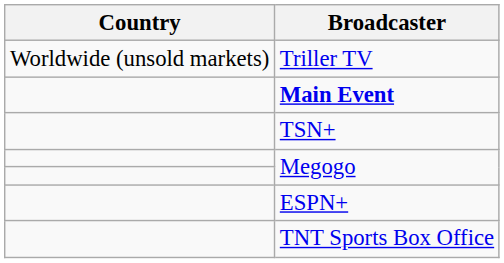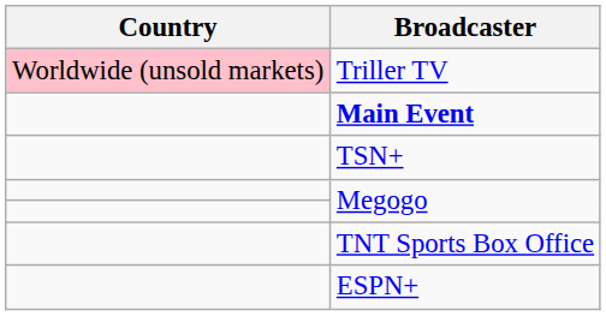row 2 | Country: no background -> pink background
row 7 | Broadcaster: ESPN+ -> TNT Sports Box Office
row 8 | Broadcaster: TNT Sports Box Office -> ESPN+
